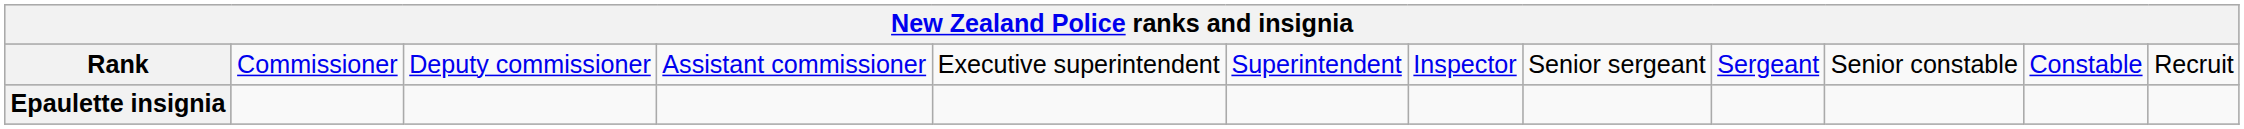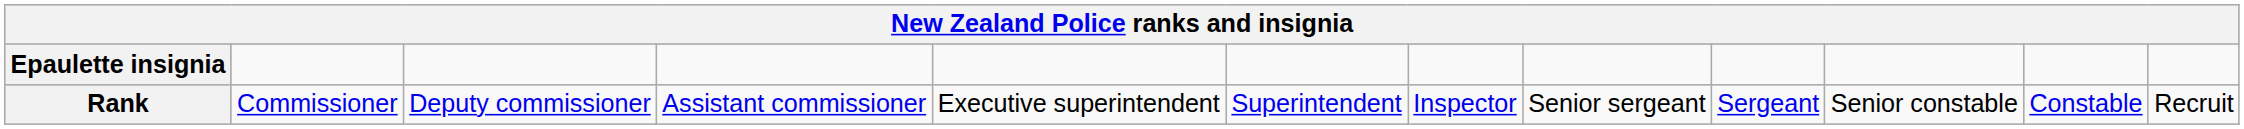rows swapped: Rank <-> Epaulette insignia
